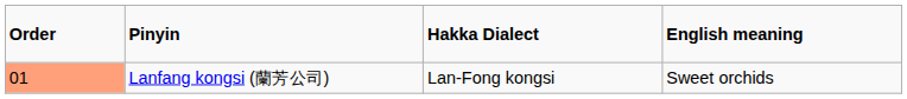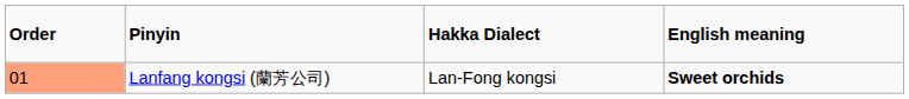Lanfang kongsi (蘭芳公司) | column 4: normal -> bold
